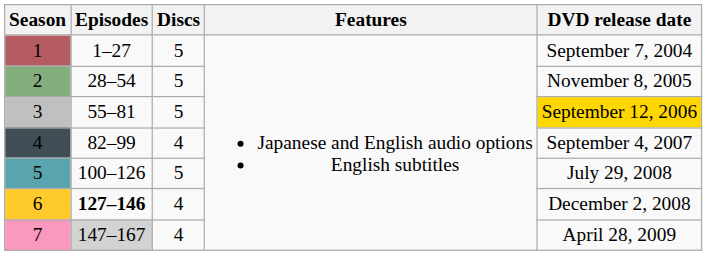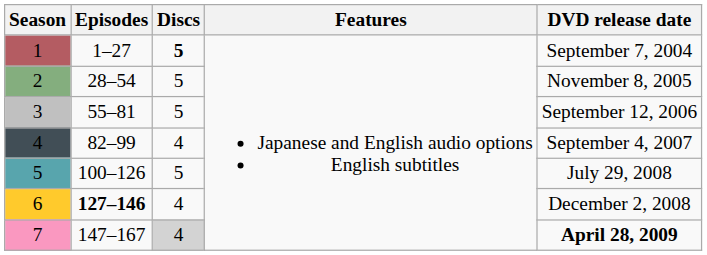1 | Discs: normal -> bold
3 | DVD release date: gold background -> no background
7 | Episodes: lightgrey background -> no background
7 | Discs: no background -> lightgrey background
7 | DVD release date: normal -> bold
